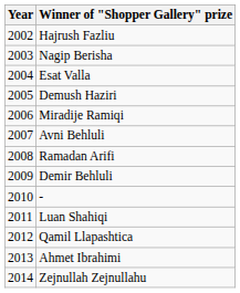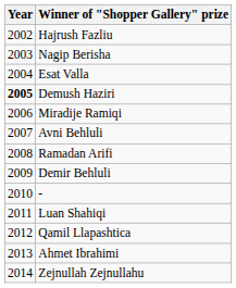Demush Haziri | Year: normal -> bold
